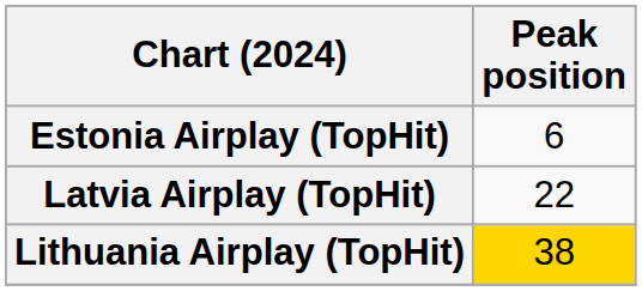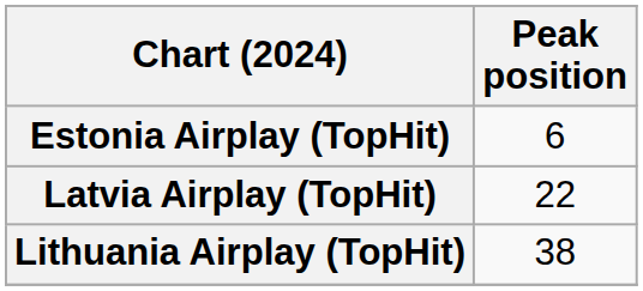Lithuania Airplay (TopHit) | Peak position: gold background -> no background
